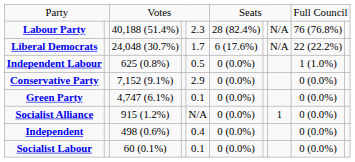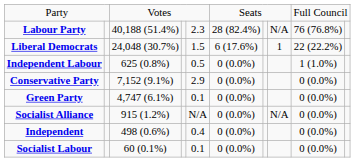Liberal Democrats | column 5: 1.7 -> 1.5
Liberal Democrats | column 8: N/A -> 1
Socialist Alliance | column 8: 1 -> N/A
